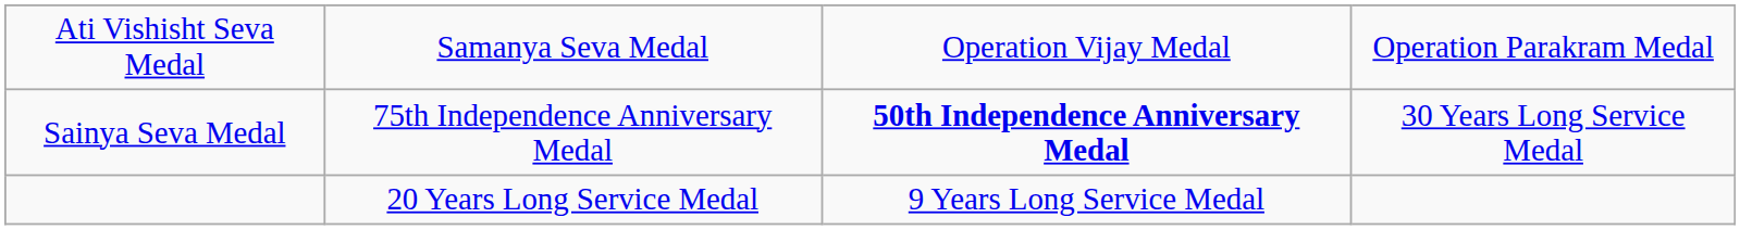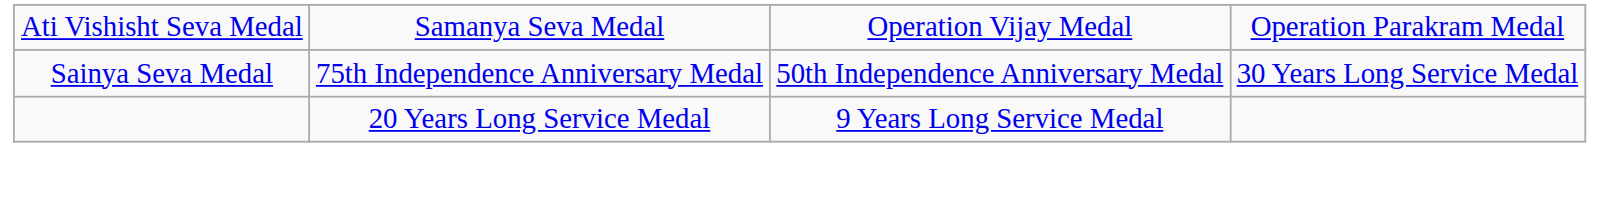Sainya Seva Medal | column 3: bold -> normal
